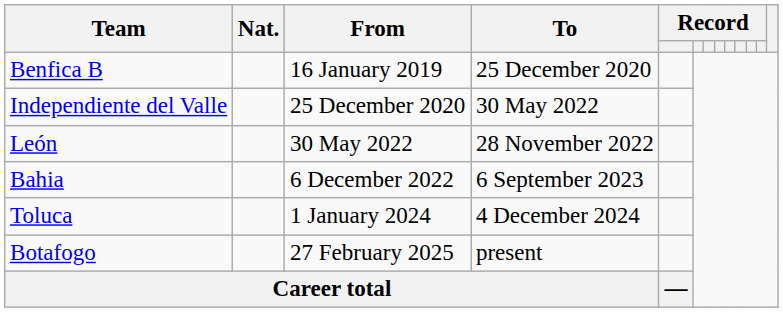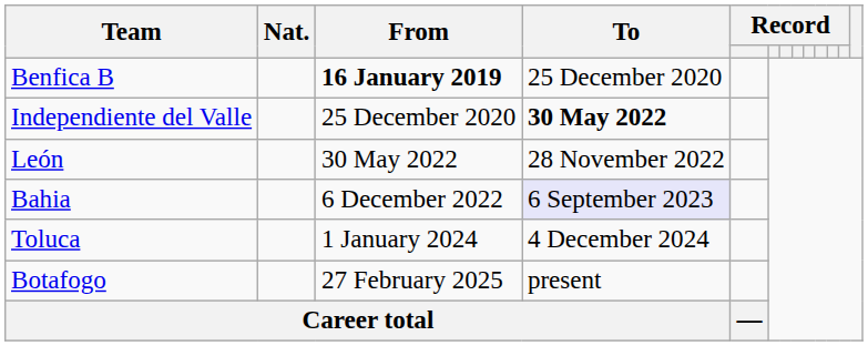Benfica B | From: normal -> bold
Independiente del Valle | To: normal -> bold
Bahia | To: no background -> lavender background
